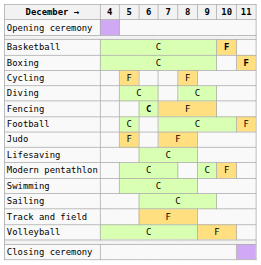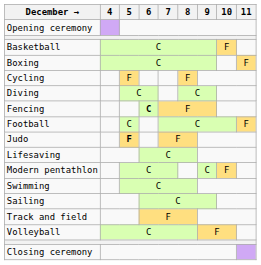Basketball | 10: bold -> normal
Boxing | 11: bold -> normal
Judo | 5: normal -> bold
